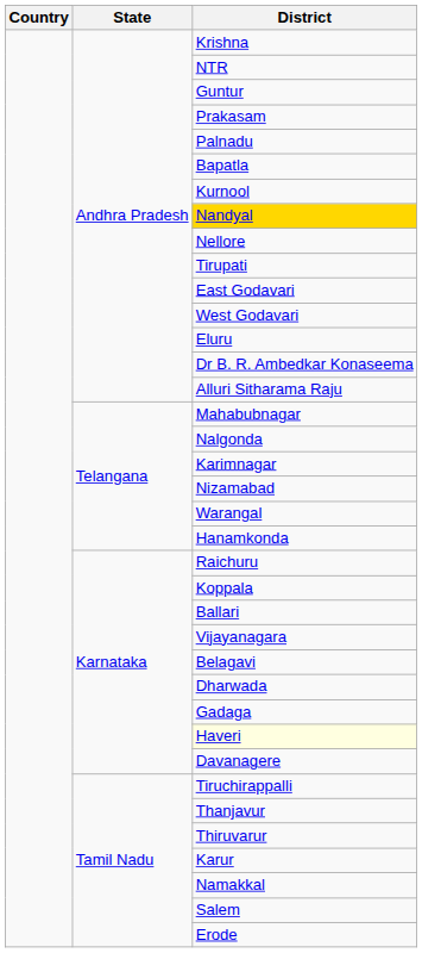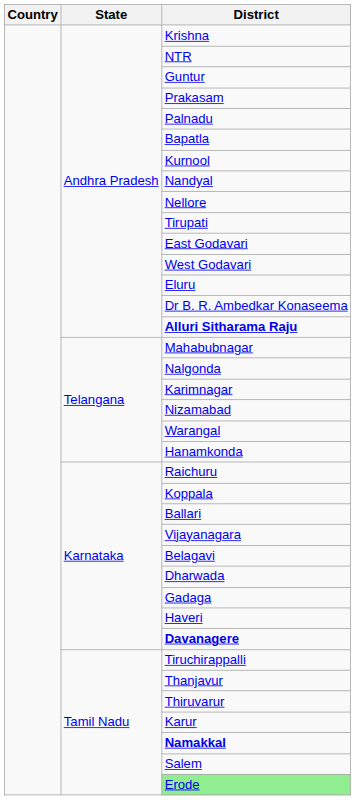Nandyal | District: gold background -> no background
Alluri Sitharama Raju | District: normal -> bold
Haveri | District: lightyellow background -> no background
Davanagere | District: normal -> bold
Namakkal | District: normal -> bold
Erode | District: no background -> lightgreen background
